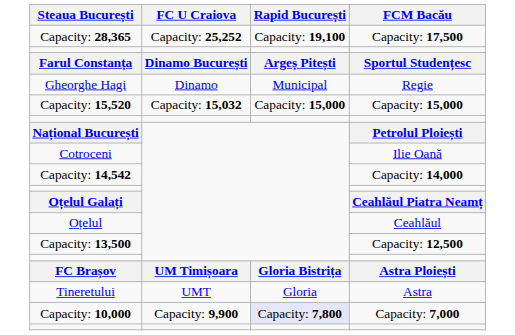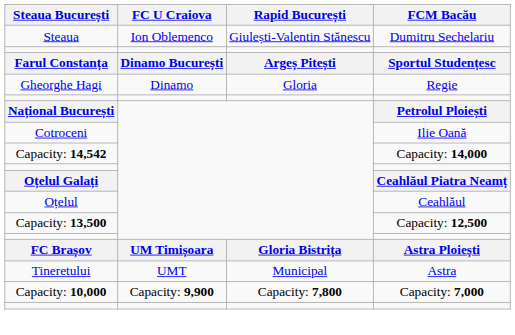+ row: Steaua | Ion Oblemenco | Giulești-Valentin Stănescu | Dumitru Sechelariu
- row: Capacity: 28,365 | Capacity: 25,252 | Capacity: 19,100 | Capacity: 17,500
Gheorghe Hagi | Rapid București: Municipal -> Gloria
- row: Capacity: 15,520 | Capacity: 15,032 | Capacity: 15,000 | Capacity: 15,000
Tineretului | Rapid București: Gloria -> Municipal
Capacity: 10,000 | Rapid București: lavender background -> no background
